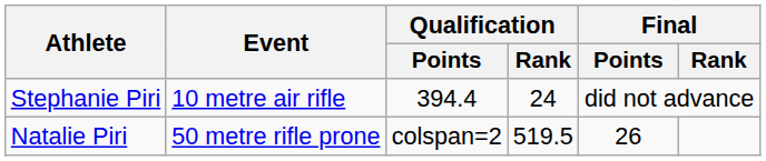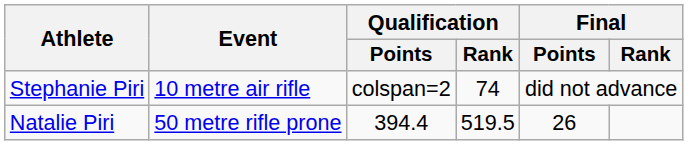Stephanie Piri | Qualification / Points: 394.4 -> colspan=2
Stephanie Piri | Qualification / Rank: 24 -> 74
Natalie Piri | Qualification / Points: colspan=2 -> 394.4
